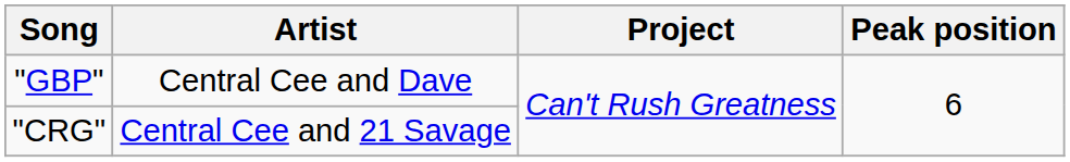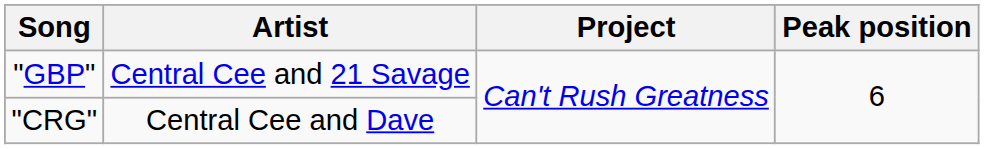"GBP" | Artist: Central Cee and Dave -> Central Cee and 21 Savage
"CRG" | Artist: Central Cee and 21 Savage -> Central Cee and Dave
